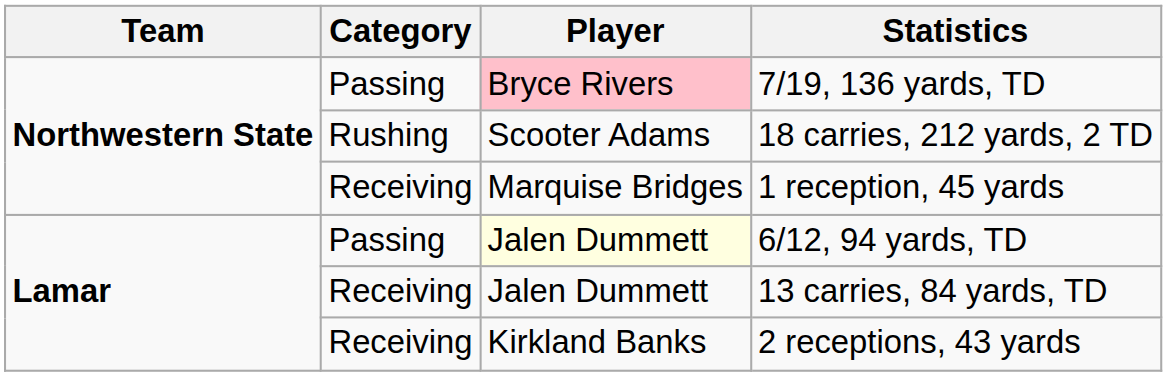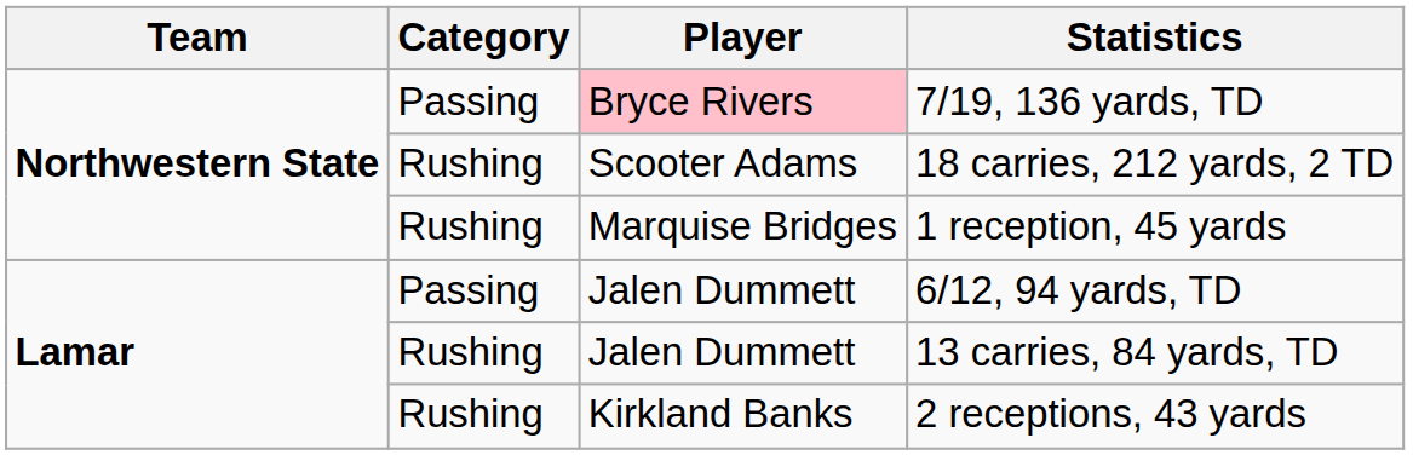1 reception, 45 yards | Category: Receiving -> Rushing
6/12, 94 yards, TD | Player: lightyellow background -> no background
13 carries, 84 yards, TD | Category: Receiving -> Rushing
2 receptions, 43 yards | Category: Receiving -> Rushing
